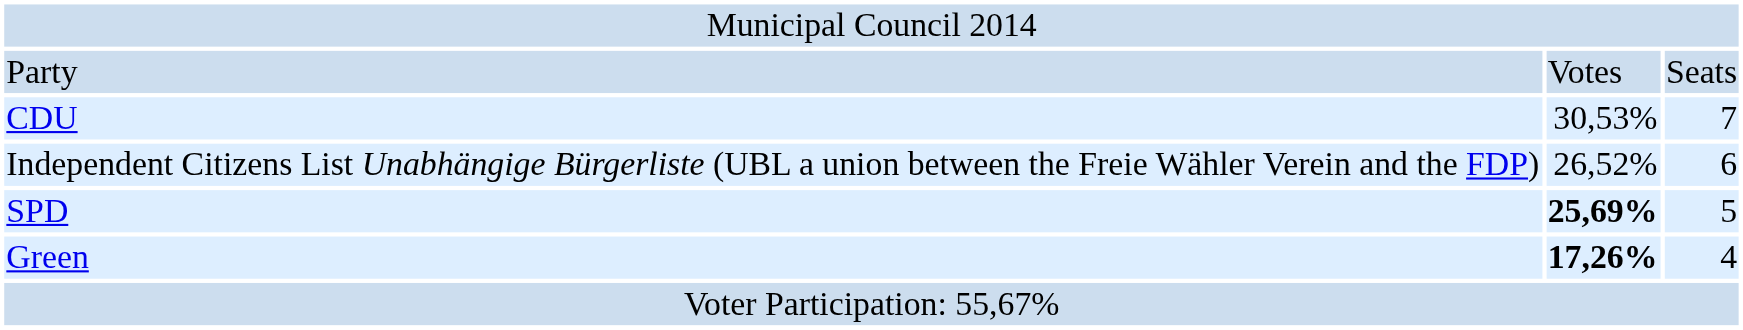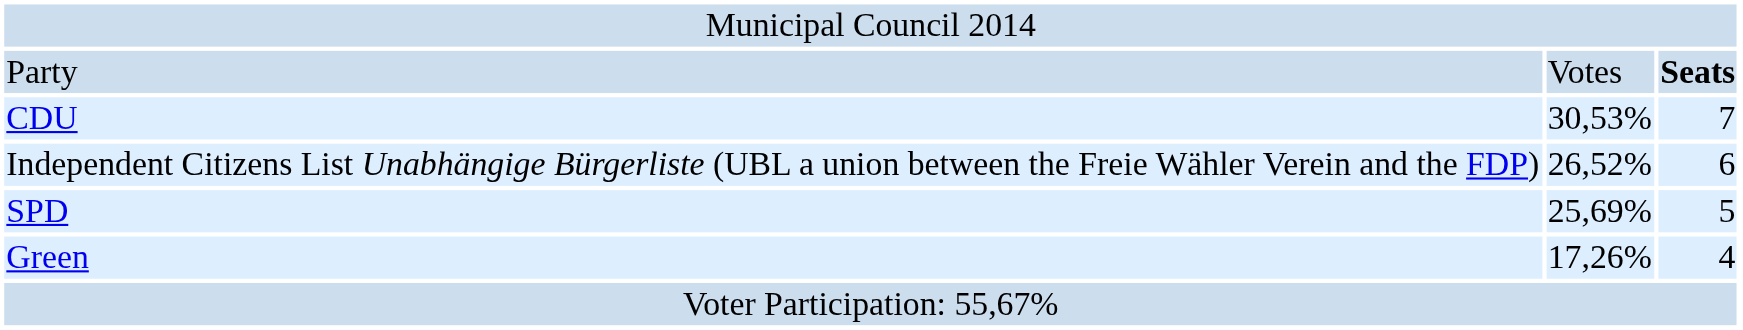Party | column 3: normal -> bold
SPD | column 2: bold -> normal
Green | column 2: bold -> normal
